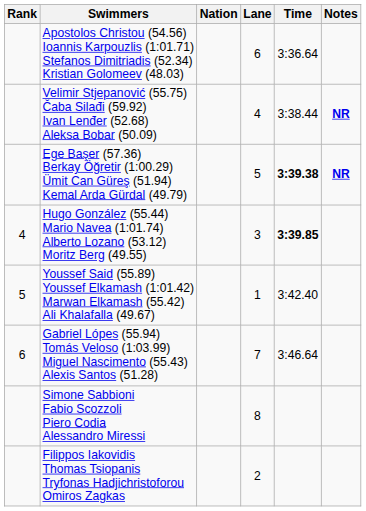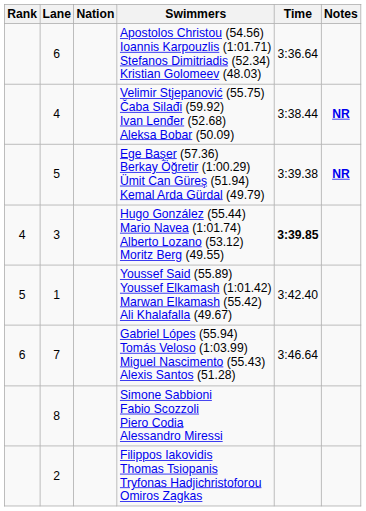columns swapped: Lane <-> Swimmers
row 4 | Time: bold -> normal
